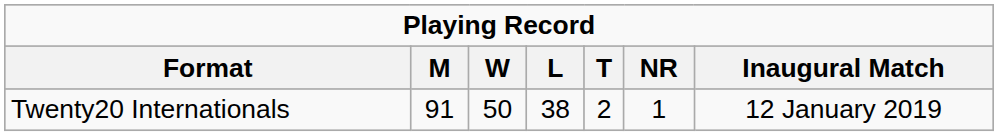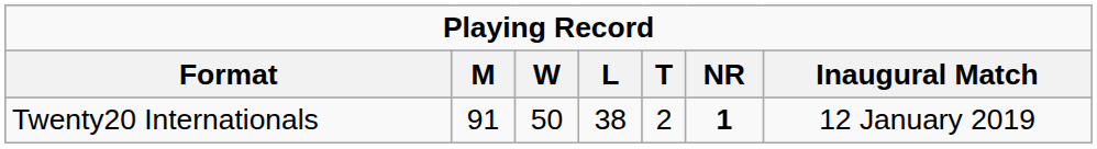Twenty20 Internationals | NR: normal -> bold
